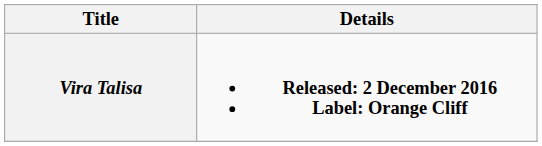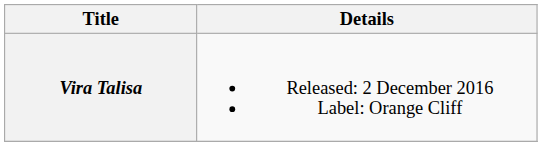Vira Talisa | Details: bold -> normal
